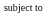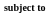subject to | column 1: normal -> bold
